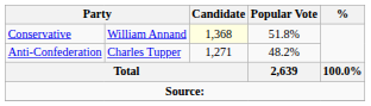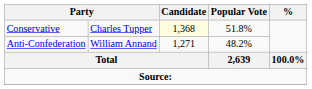Conservative | column 2: William Annand -> Charles Tupper
Anti-Confederation | column 2: Charles Tupper -> William Annand
